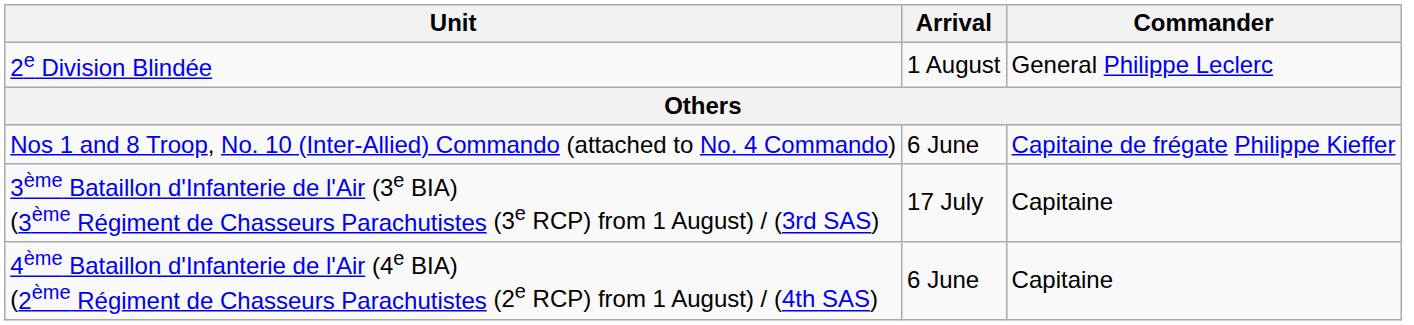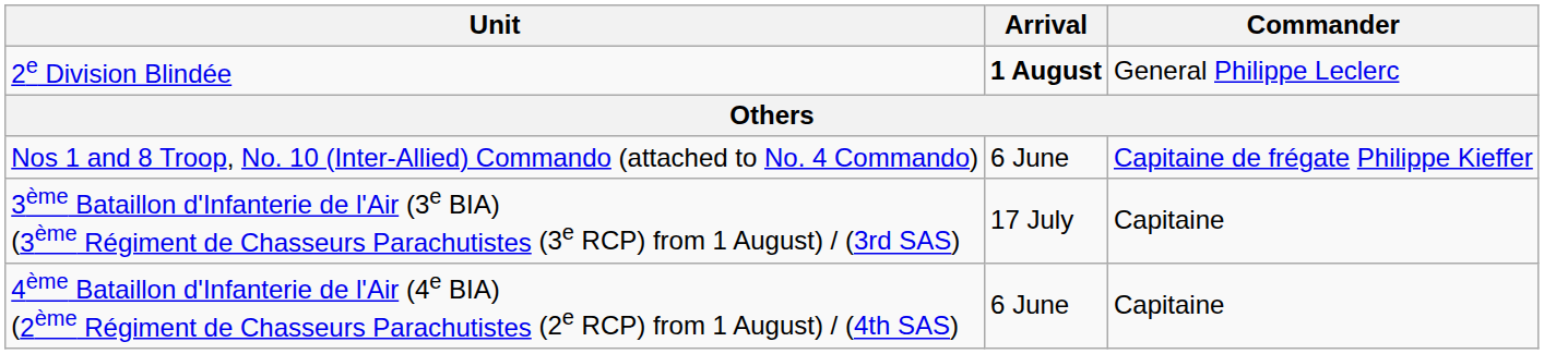2e Division Blindée | Arrival: normal -> bold
